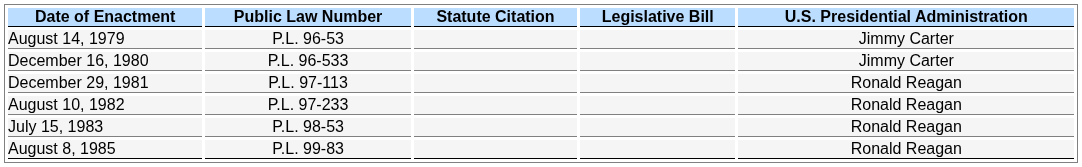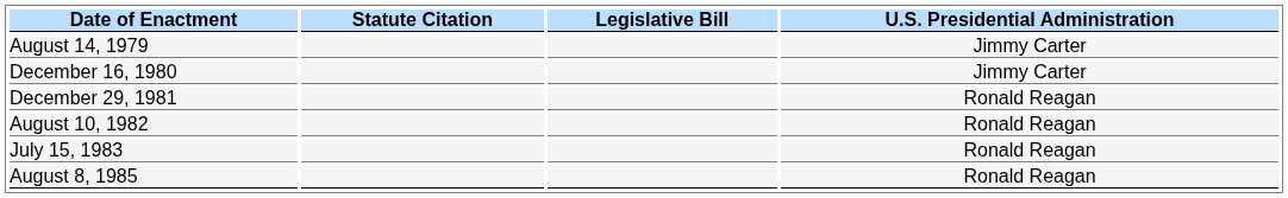- column: Public Law Number | P.L. 96-53 | P.L. 96-533 | P.L. 97-113 | P.L. 97-233 | P.L. 98-53 | P.L. 99-83
